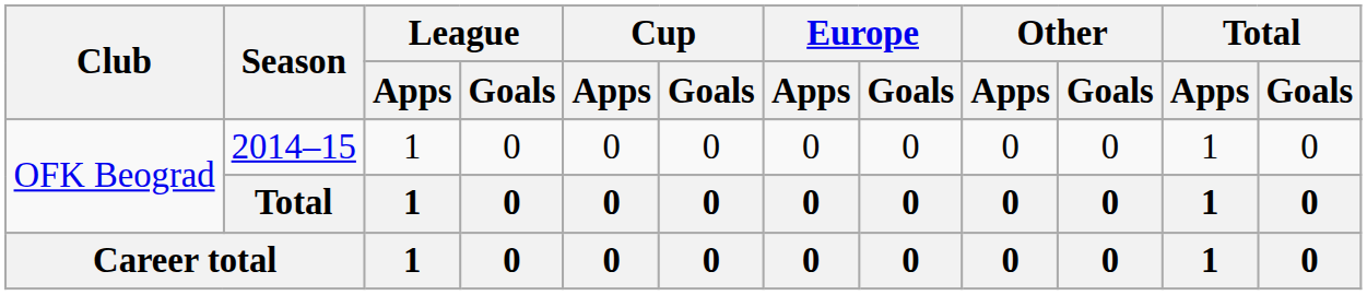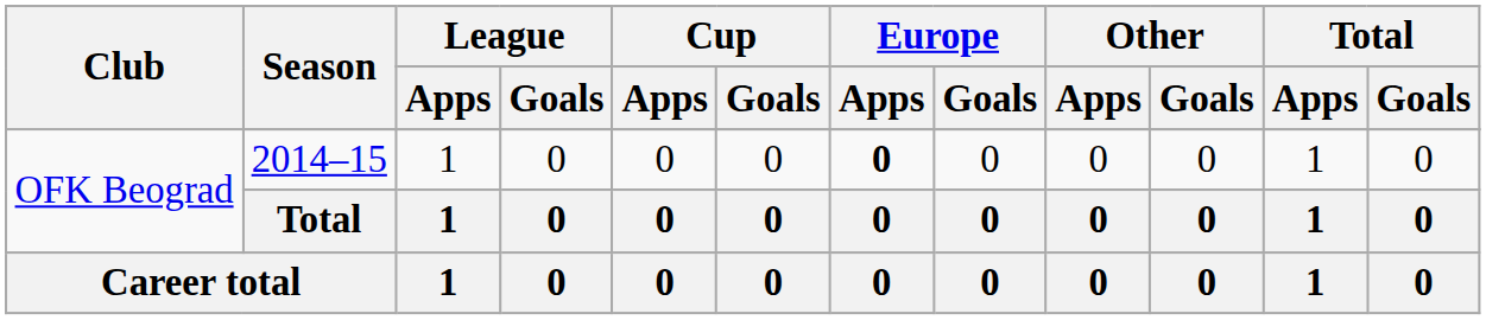2014–15 | Europe / Apps: normal -> bold
